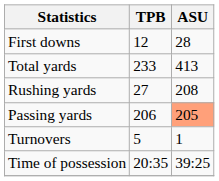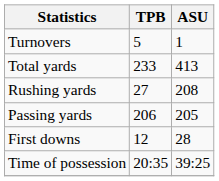rows swapped: First downs <-> Turnovers
Passing yards | ASU: lightsalmon background -> no background
